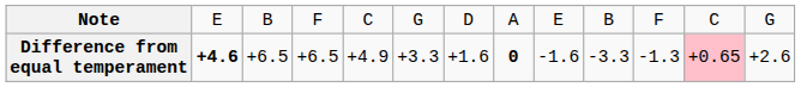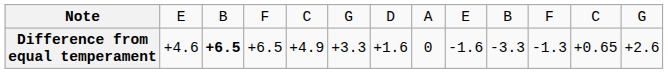Difference from equal temperament | column 2: bold -> normal
Difference from equal temperament | column 3: normal -> bold
Difference from equal temperament | column 8: bold -> normal
Difference from equal temperament | column 12: pink background -> no background
